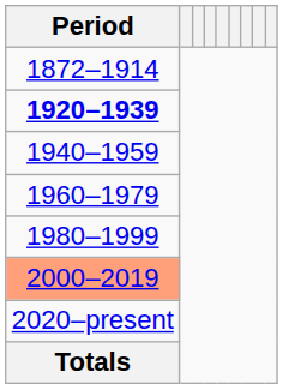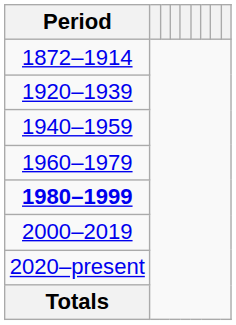1920–1939 | Period: bold -> normal
1980–1999 | Period: normal -> bold
2000–2019 | Period: lightsalmon background -> no background
